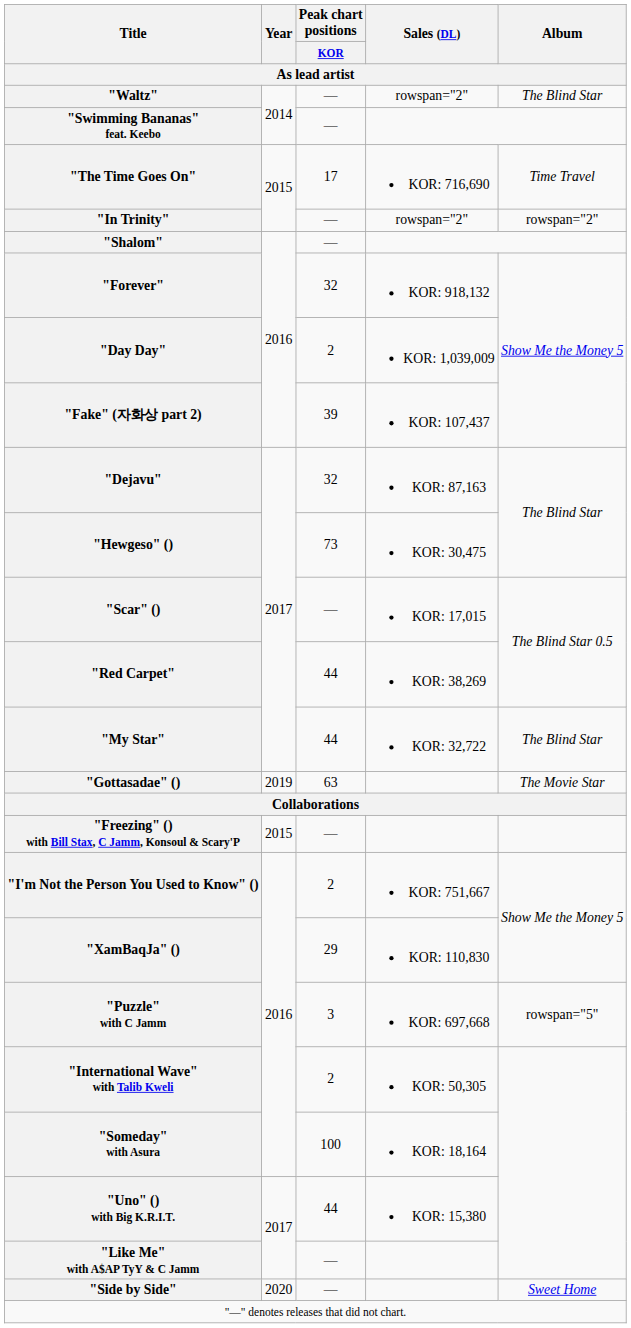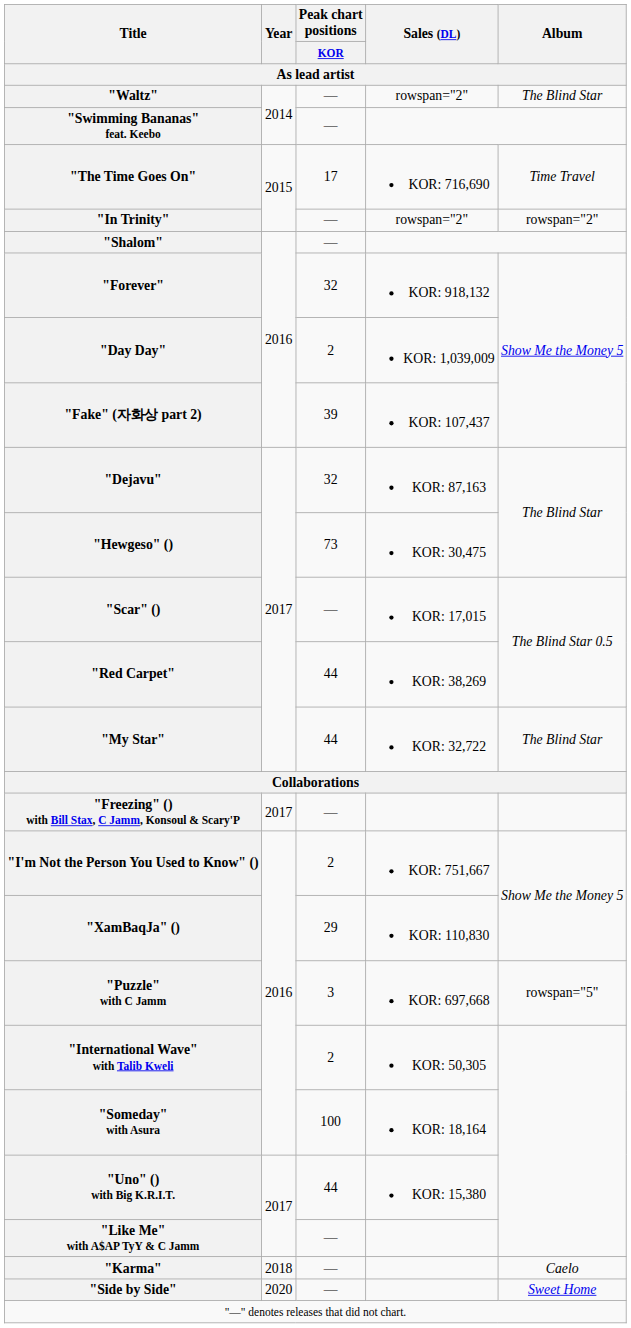- row: "Gottasadae" () | 2019 | 63 | The Movie Star
"Freezing" () with Bill Stax, C Jamm, Konsoul & Scary'P | Year: 2015 -> 2017
+ row: "Karma" | 2018 | — | Caelo
